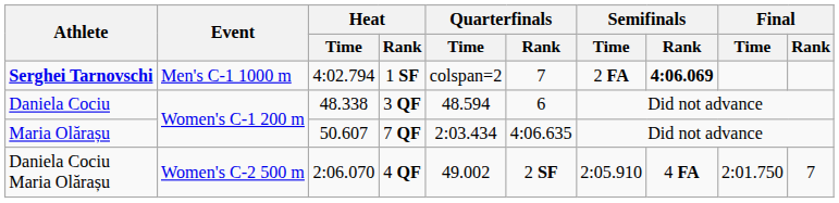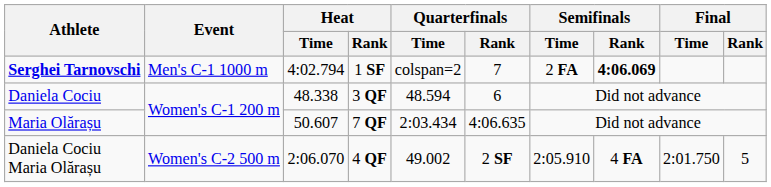Daniela Cociu Maria Olărașu | Final / Rank: 7 -> 5
